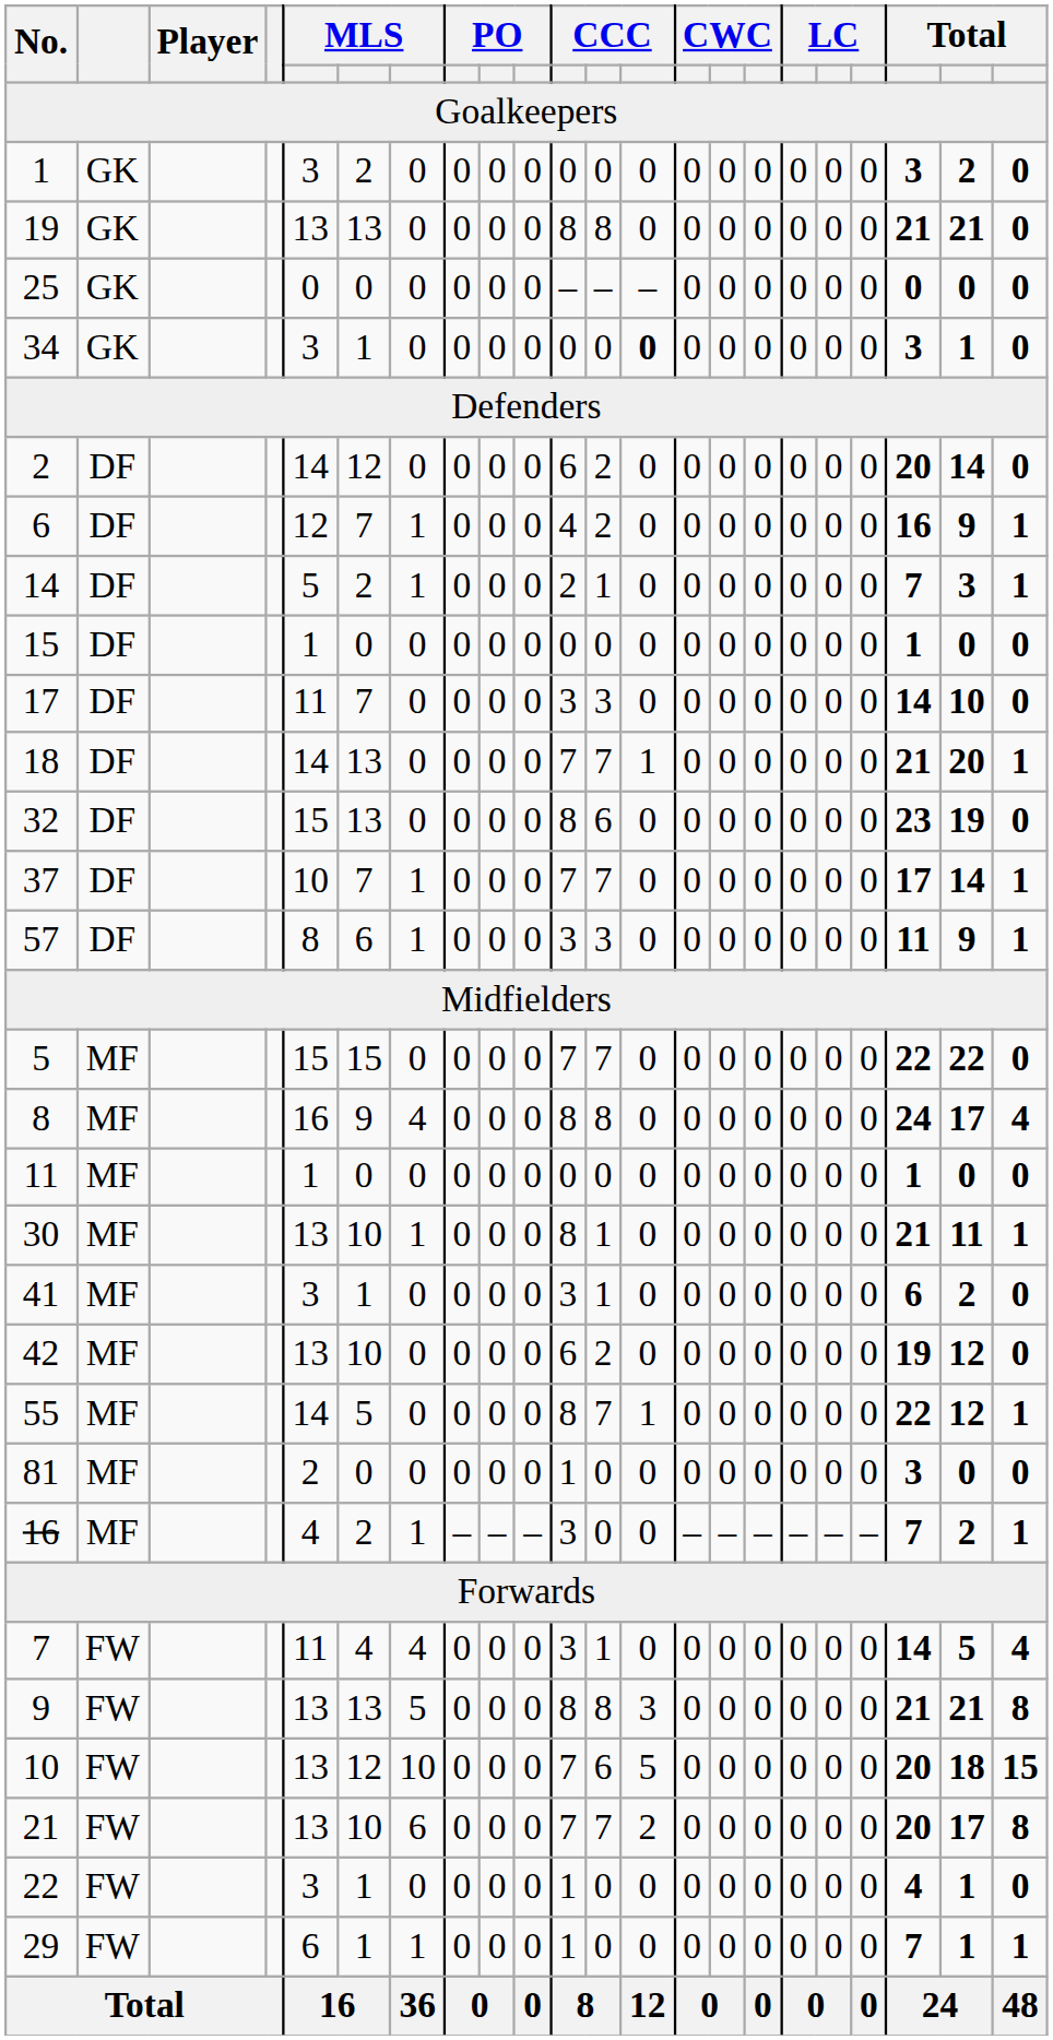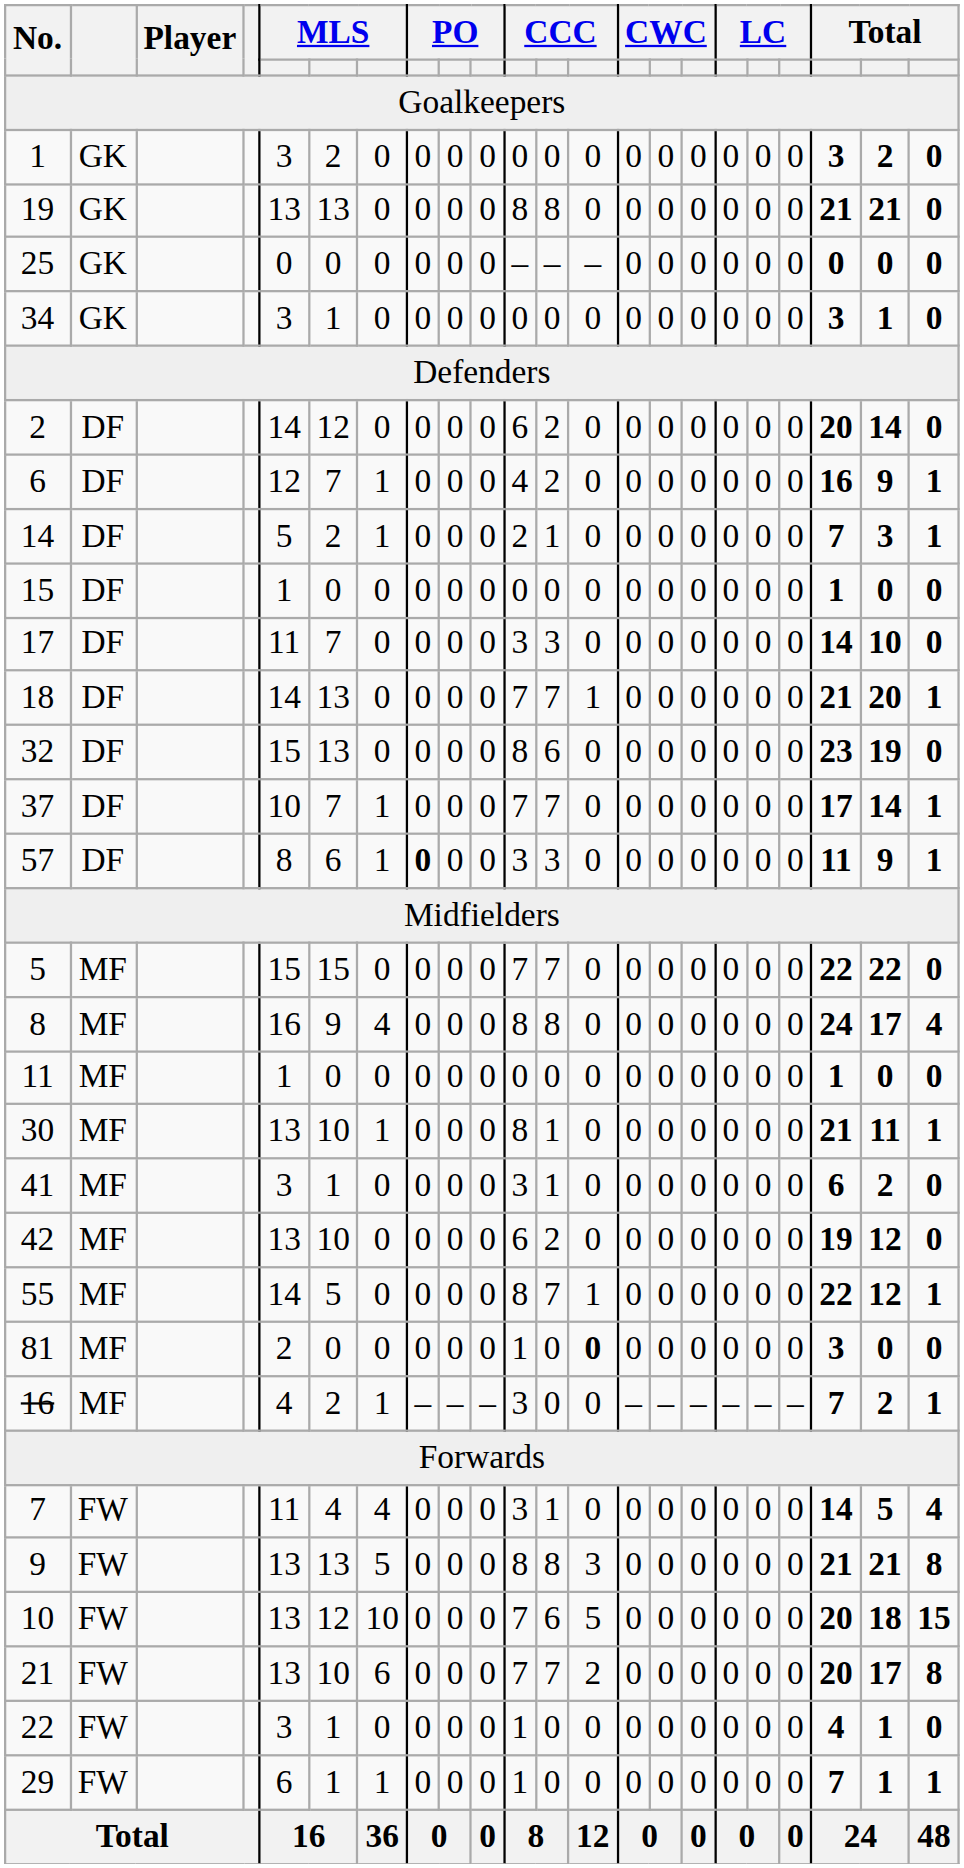34 | column 13: bold -> normal
57 | column 8: normal -> bold
81 | column 13: normal -> bold
